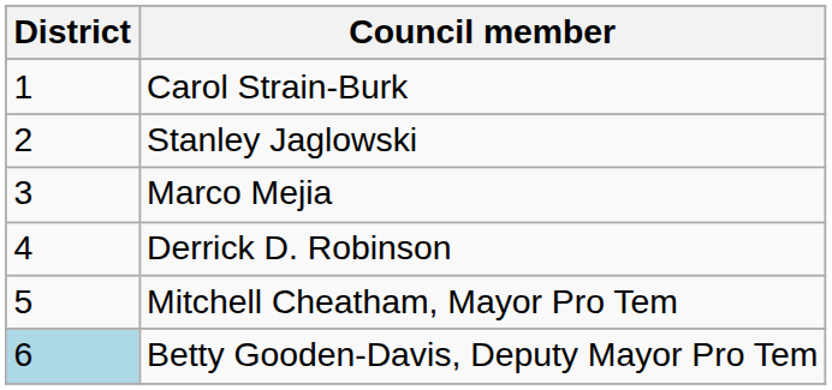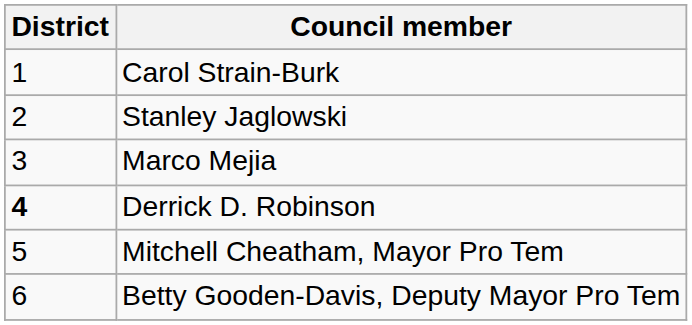Derrick D. Robinson | District: normal -> bold
Betty Gooden-Davis, Deputy Mayor Pro Tem | District: lightblue background -> no background
